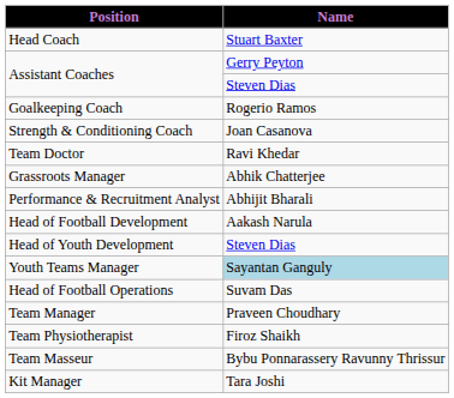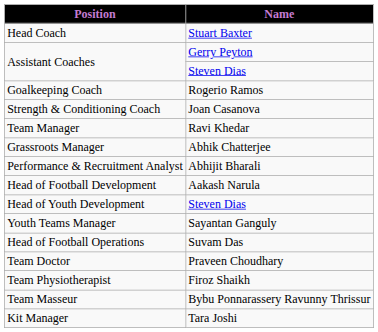row 7 | Position: Team Doctor -> Team Manager
row 12 | Name: lightblue background -> no background
row 14 | Position: Team Manager -> Team Doctor
